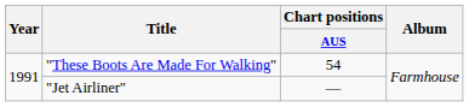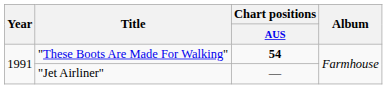"These Boots Are Made For Walking" | Chart positions / AUS: normal -> bold
